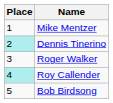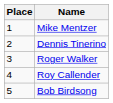Dennis Tinerino | Place: paleturquoise background -> no background
Roy Callender | Place: paleturquoise background -> no background
